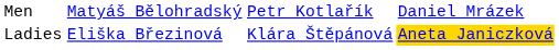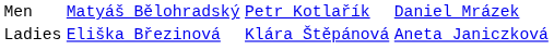Ladies | column 4: gold background -> no background
